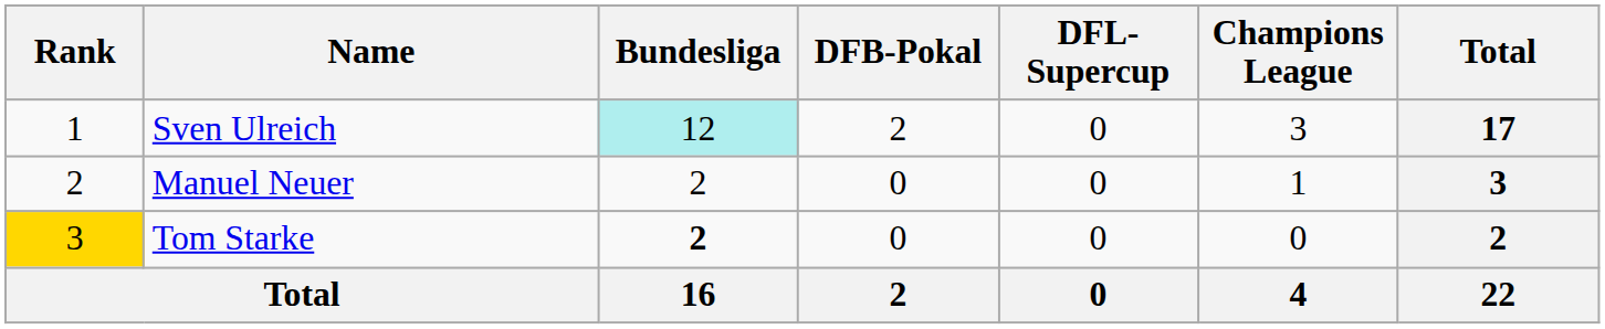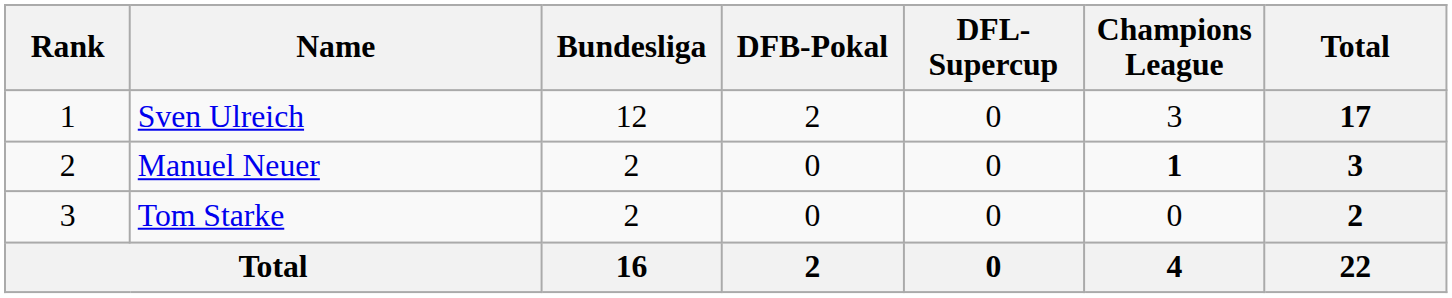Sven Ulreich | Bundesliga: paleturquoise background -> no background
Manuel Neuer | Champions League: normal -> bold
Tom Starke | Rank: gold background -> no background
Tom Starke | Bundesliga: bold -> normal
